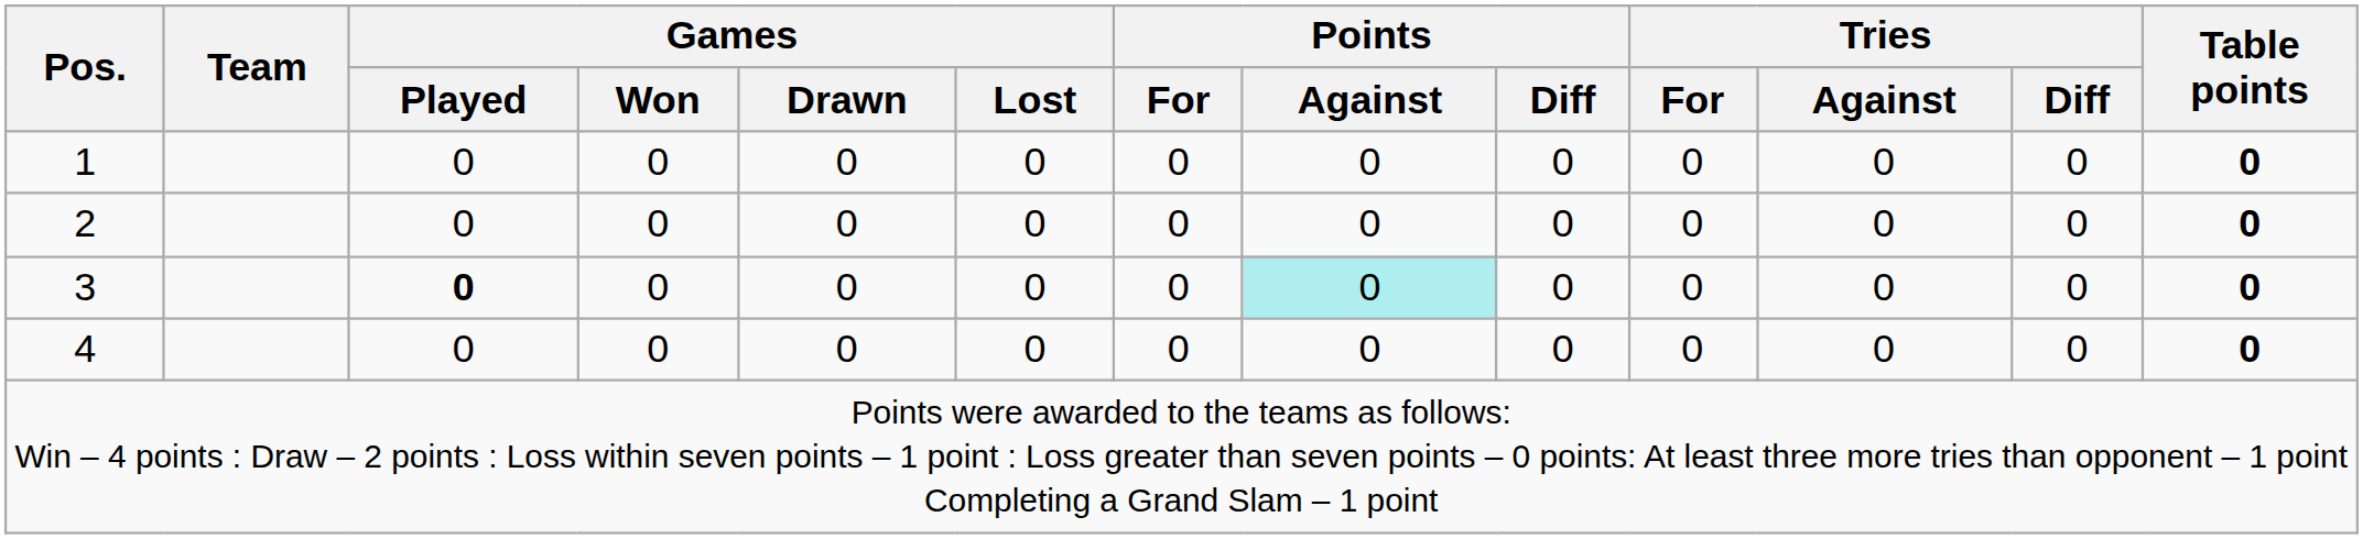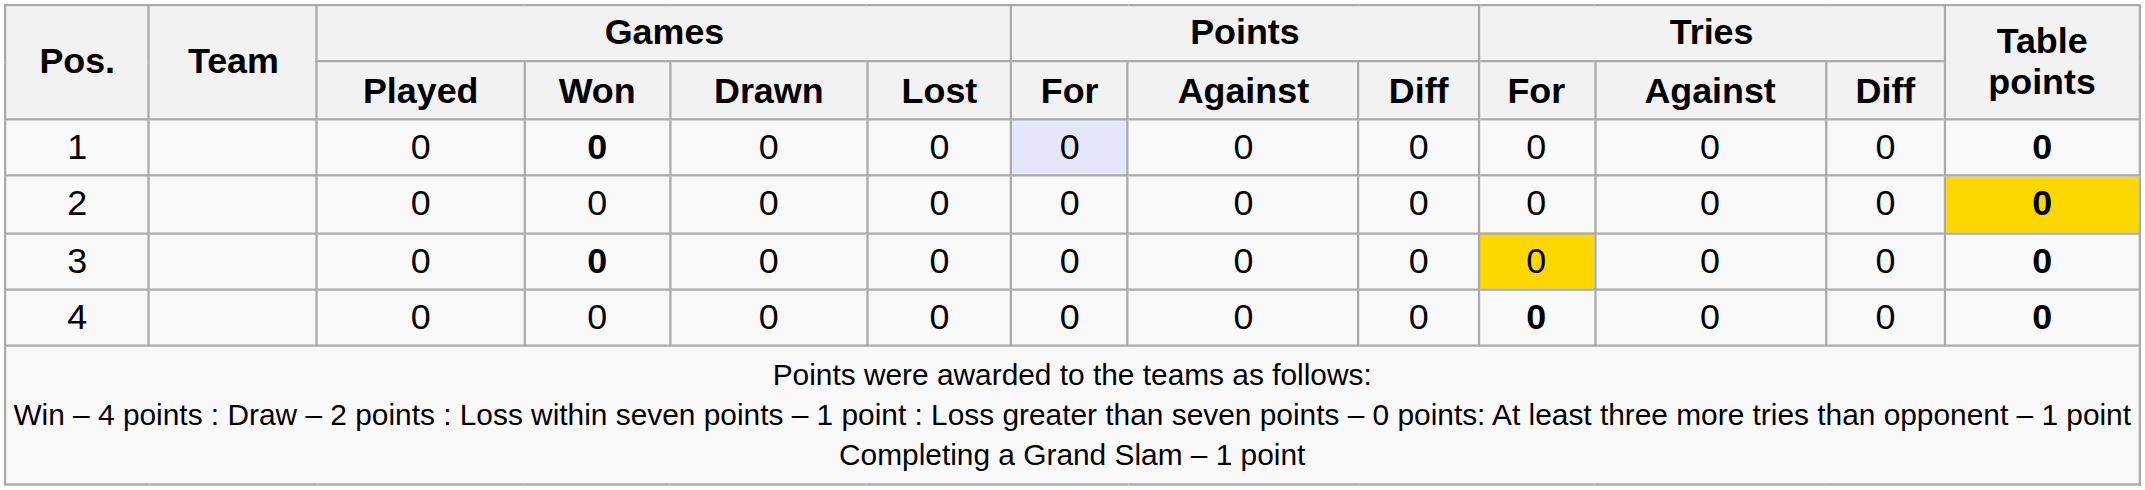1 | Games / Won: normal -> bold
1 | Points / For: no background -> lavender background
2 | Table points: no background -> gold background
3 | Games / Played: bold -> normal
3 | Games / Won: normal -> bold
3 | Points / Against: paleturquoise background -> no background
3 | Tries / For: no background -> gold background
4 | Tries / For: normal -> bold
